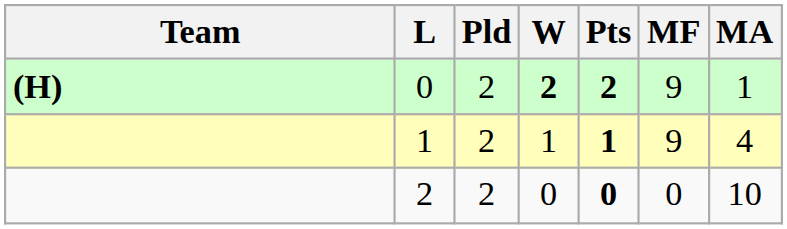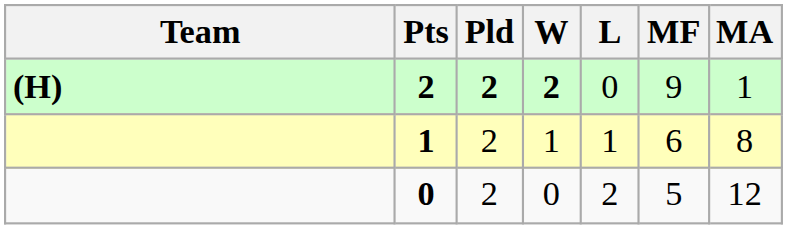columns swapped: Pts <-> L
row 2 | Pld: normal -> bold
row 3 | MF: 9 -> 6
row 3 | MA: 4 -> 8
row 4 | MF: 0 -> 5
row 4 | MA: 10 -> 12
